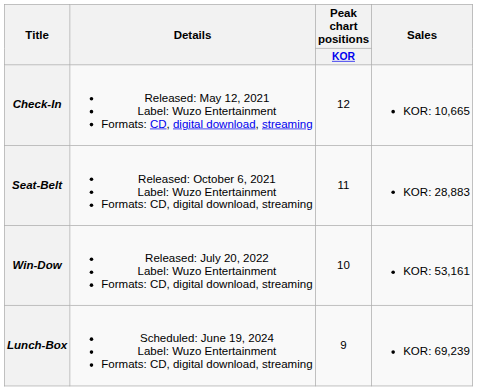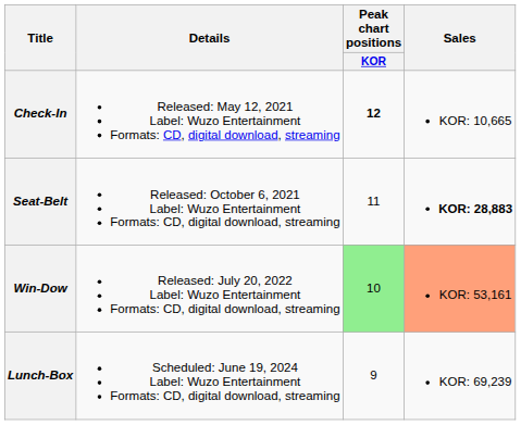Check-In | Peak chart positions / KOR: normal -> bold
Seat-Belt | Sales: normal -> bold
Win-Dow | Peak chart positions / KOR: no background -> lightgreen background
Win-Dow | Sales: no background -> lightsalmon background
